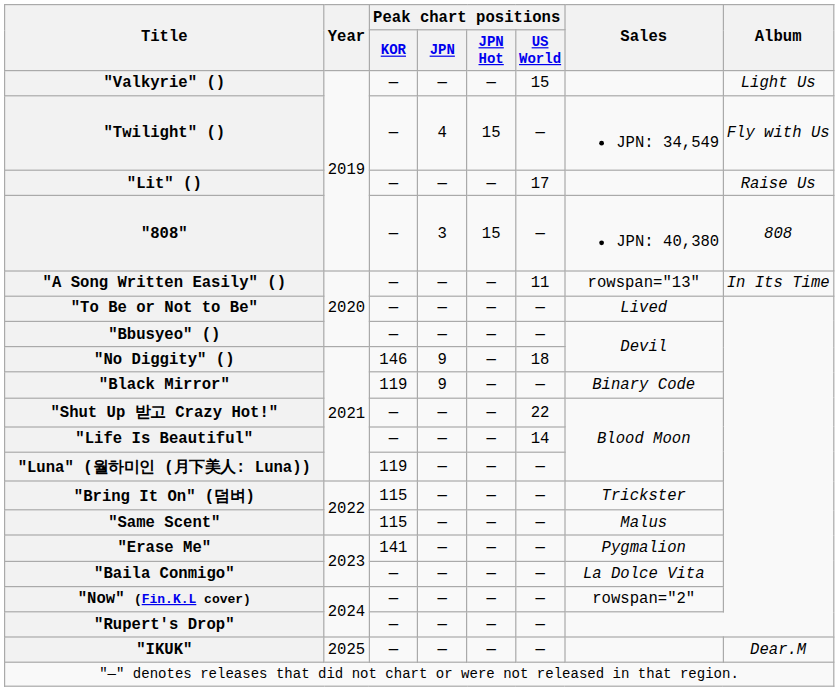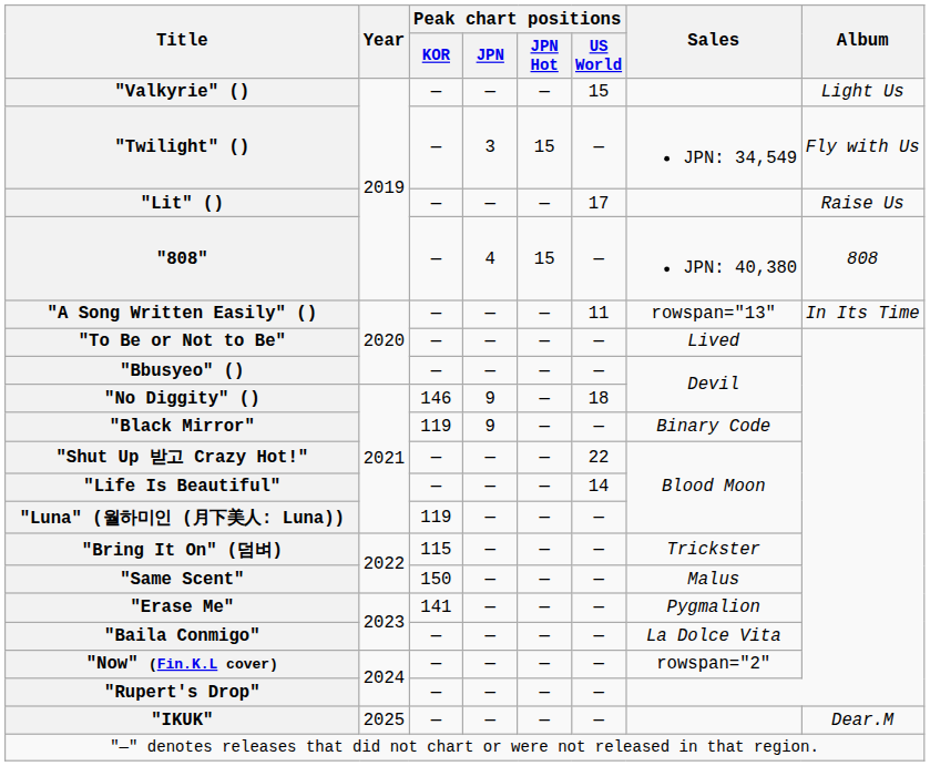"Twilight" () | Peak chart positions / JPN: 4 -> 3
"808" | Peak chart positions / JPN: 3 -> 4
"Same Scent" | Peak chart positions / KOR: 115 -> 150
